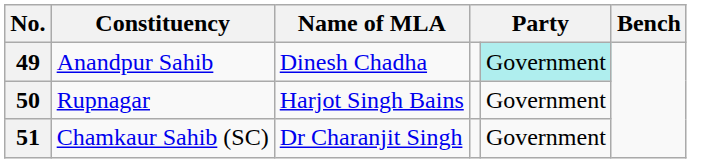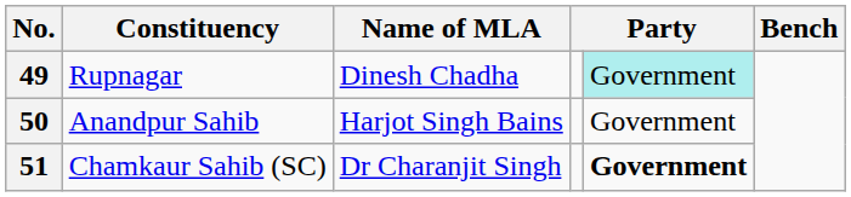49 | Constituency: Anandpur Sahib -> Rupnagar
50 | Constituency: Rupnagar -> Anandpur Sahib
51 | column 5: normal -> bold
